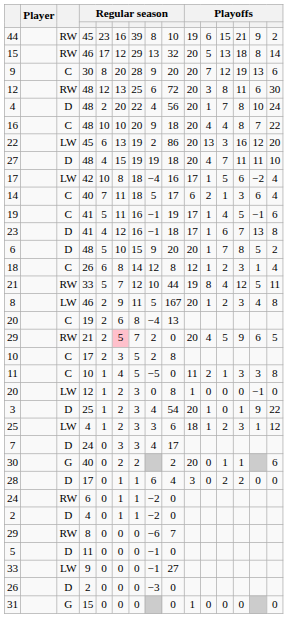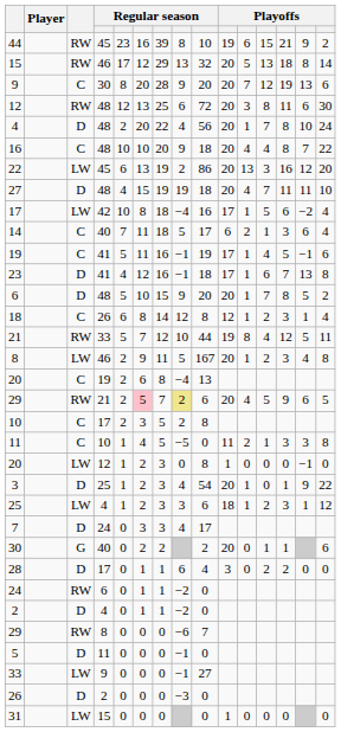29 / 21 | column 8: no background -> khaki background
29 / 21 | column 9: 0 -> 6
31 | column 3: G -> LW
